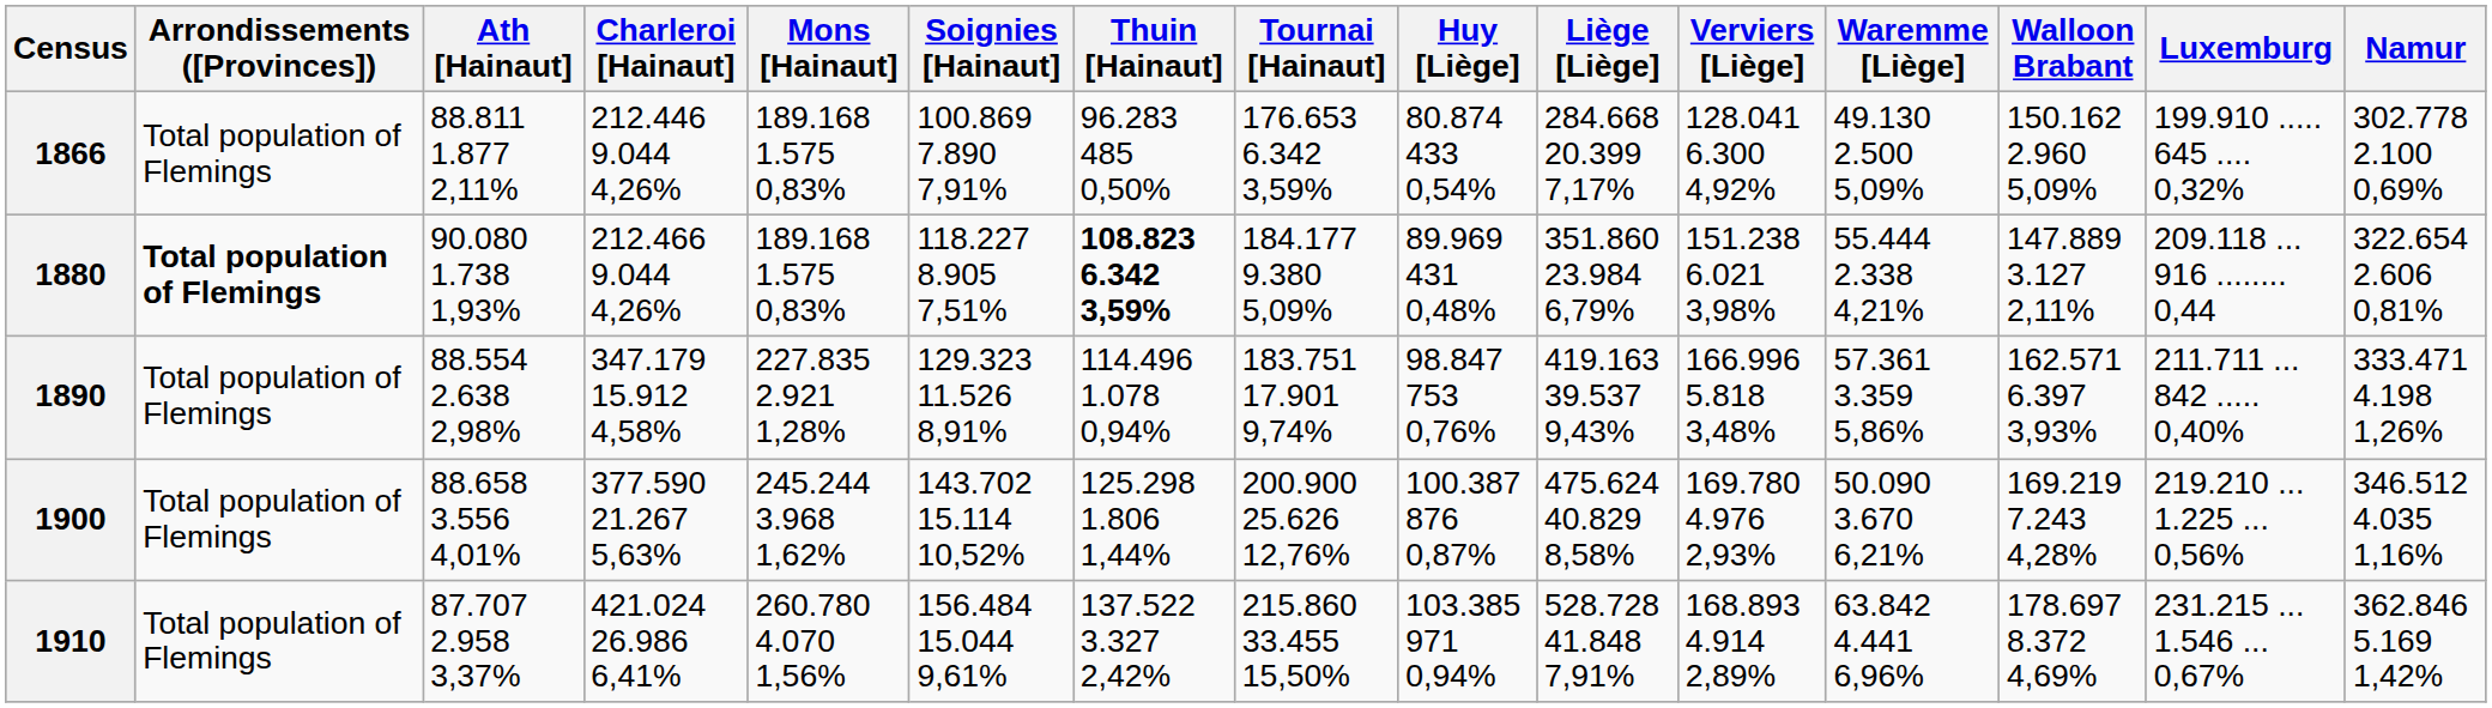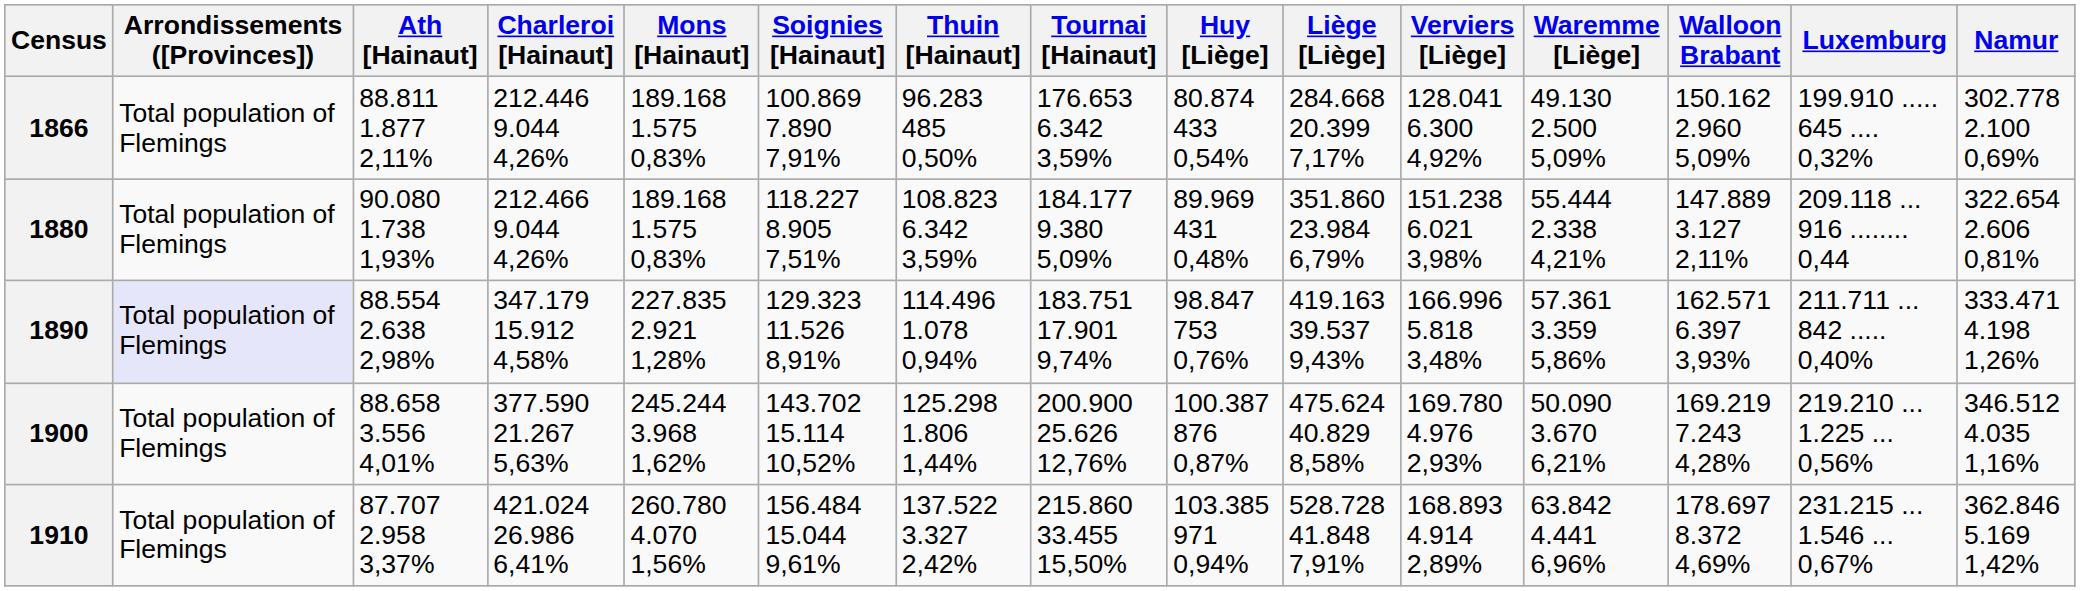row 3 | Arrondissements ([Provinces]): bold -> normal
row 3 | Thuin [Hainaut]: bold -> normal
row 4 | Arrondissements ([Provinces]): no background -> lavender background
